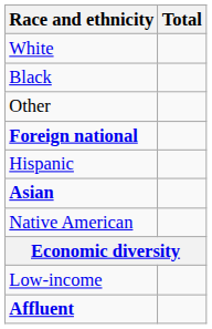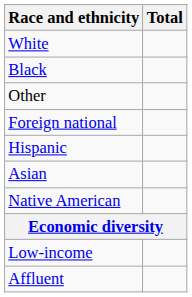Foreign national | Race and ethnicity: bold -> normal
Asian | Race and ethnicity: bold -> normal
Affluent | Race and ethnicity: bold -> normal
